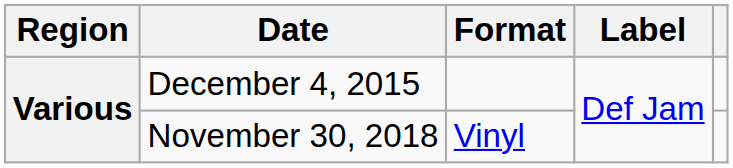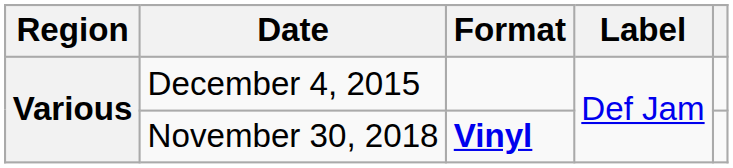November 30, 2018 | Format: normal -> bold
